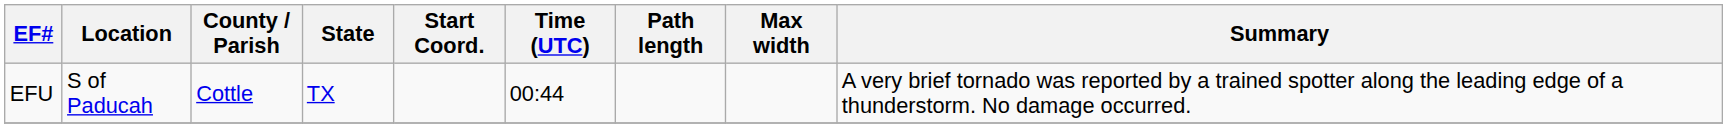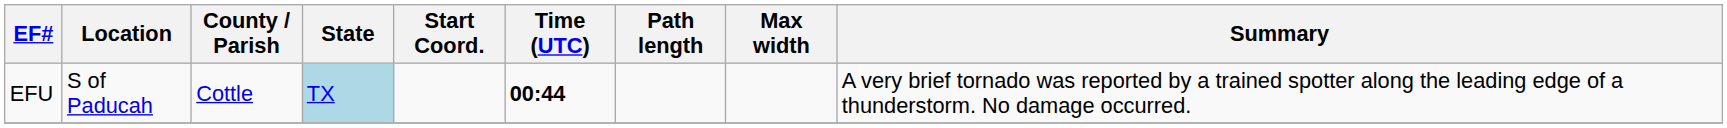EFU | State: no background -> lightblue background
EFU | Time (UTC): normal -> bold
